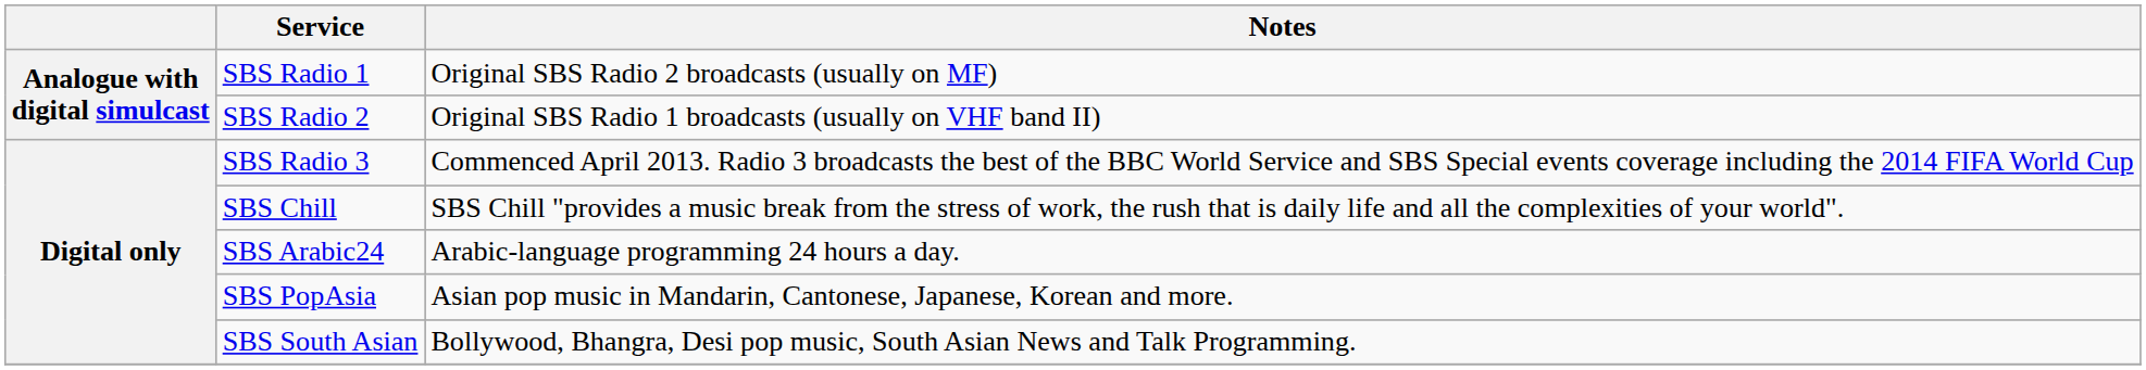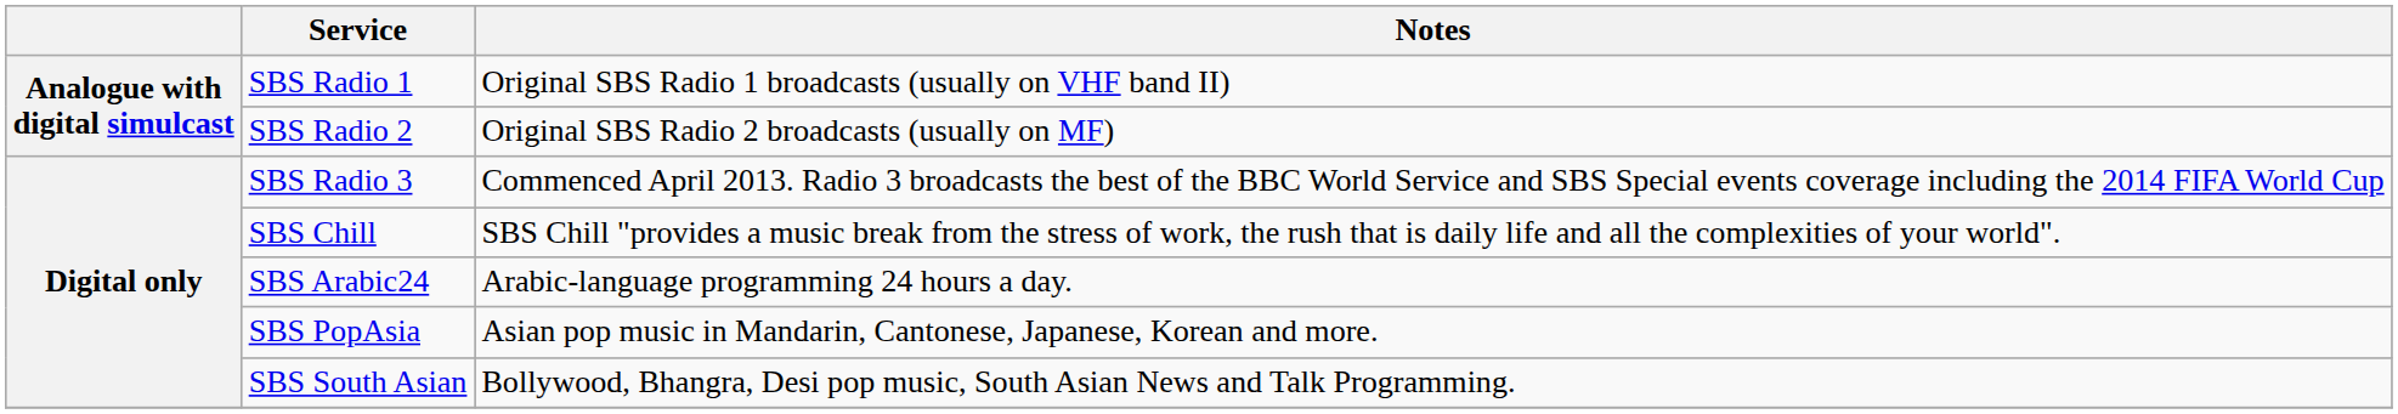SBS Radio 1 | Notes: Original SBS Radio 2 broadcasts (usually on MF) -> Original SBS Radio 1 broadcasts (usually on VHF band II)
SBS Radio 2 | Notes: Original SBS Radio 1 broadcasts (usually on VHF band II) -> Original SBS Radio 2 broadcasts (usually on MF)
